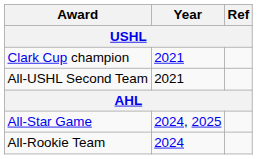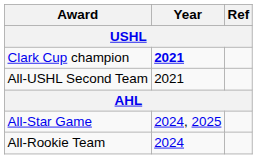Clark Cup champion | Year: normal -> bold
